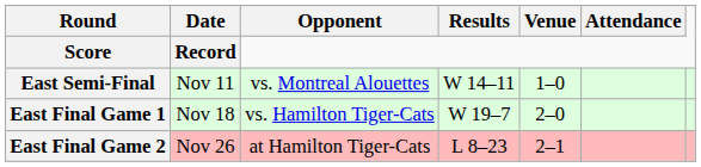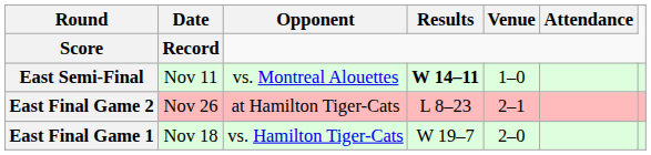East Semi-Final | Results: normal -> bold
rows swapped: East Final Game 1 <-> East Final Game 2
